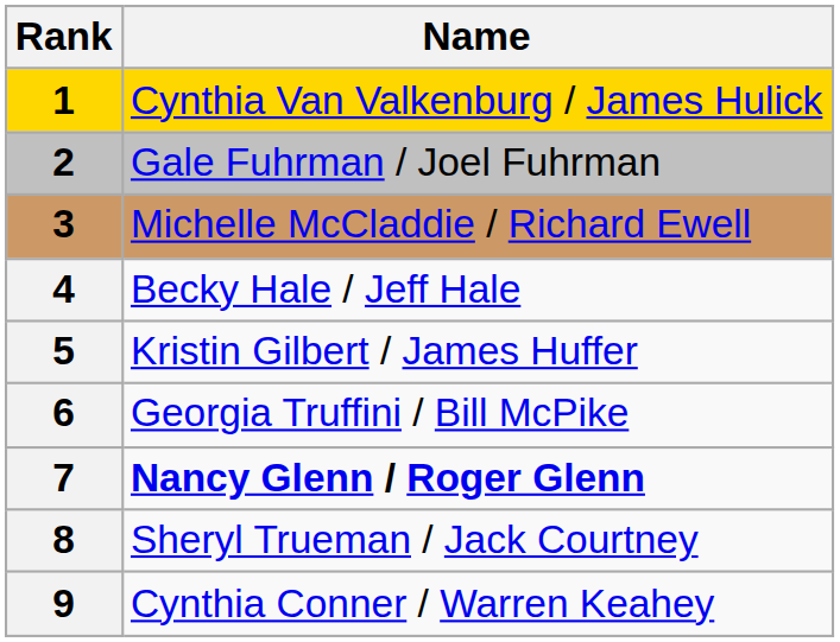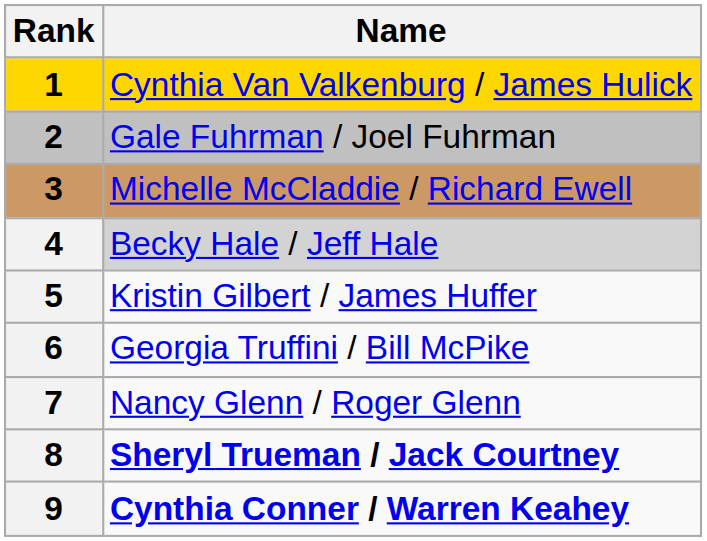Becky Hale / Jeff Hale | Name: no background -> lightgrey background
Nancy Glenn / Roger Glenn | Name: bold -> normal
Sheryl Trueman / Jack Courtney | Name: normal -> bold
Cynthia Conner / Warren Keahey | Name: normal -> bold
